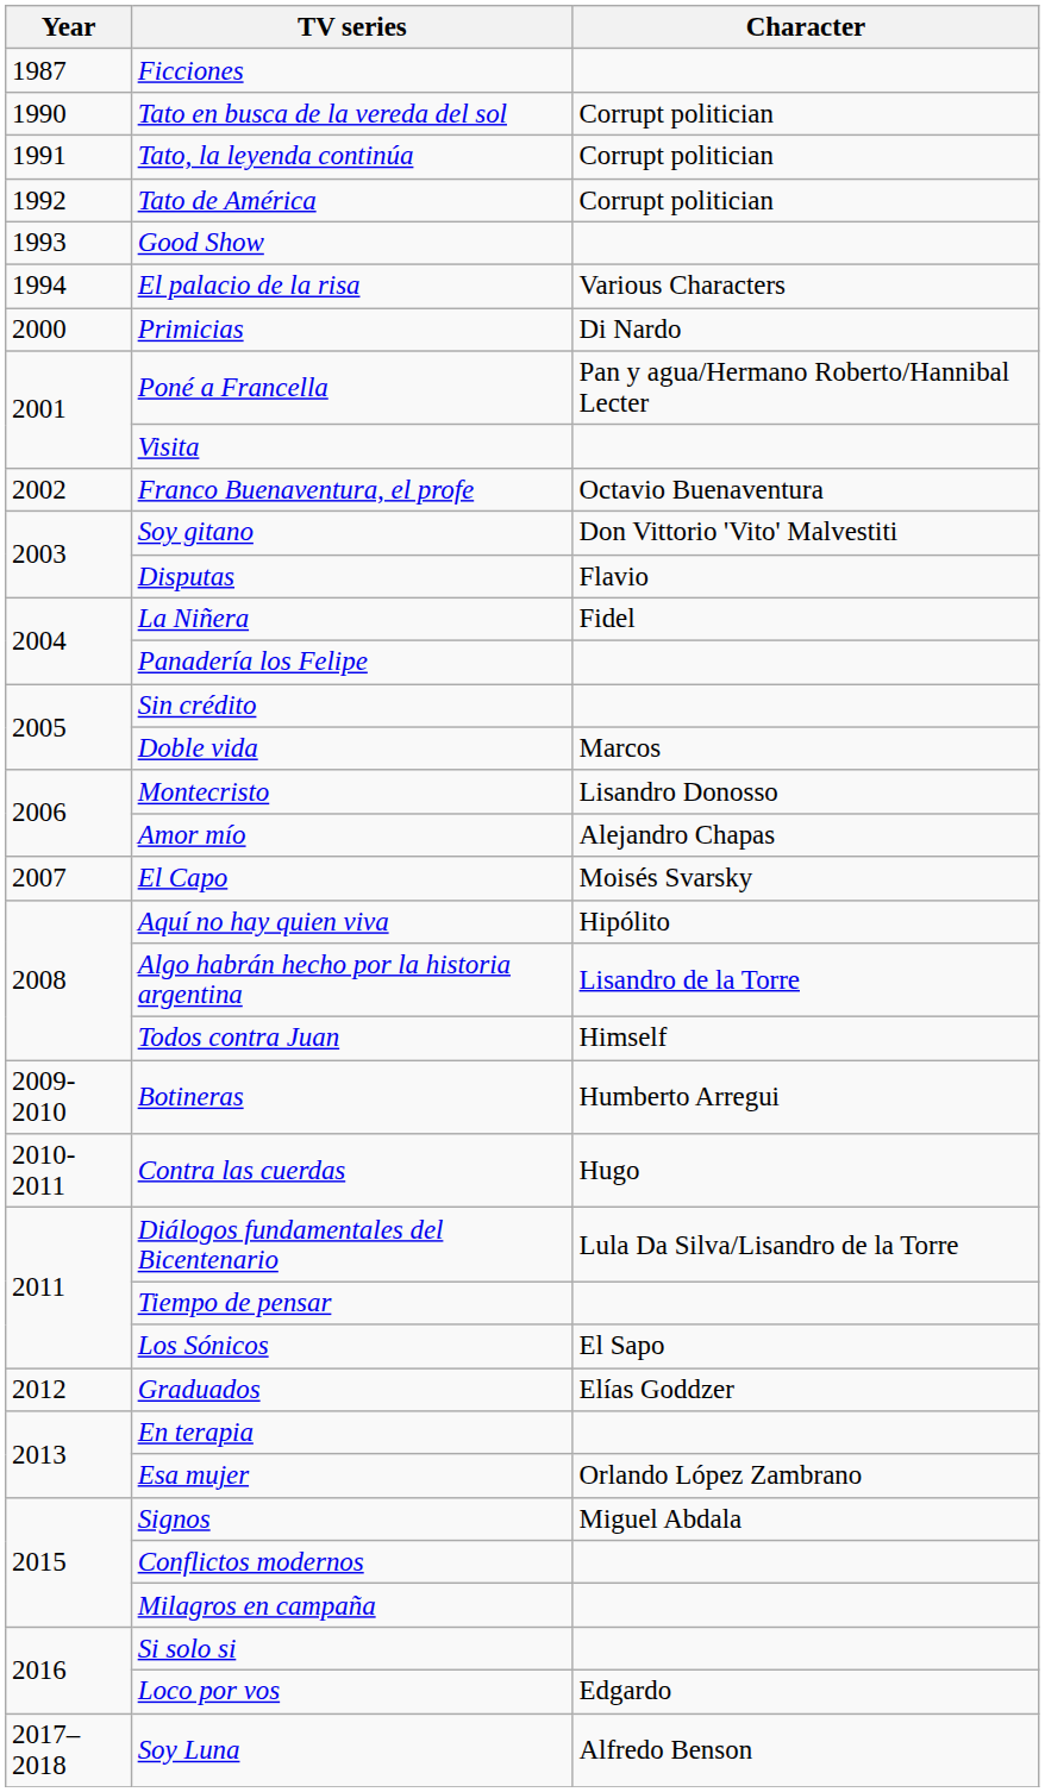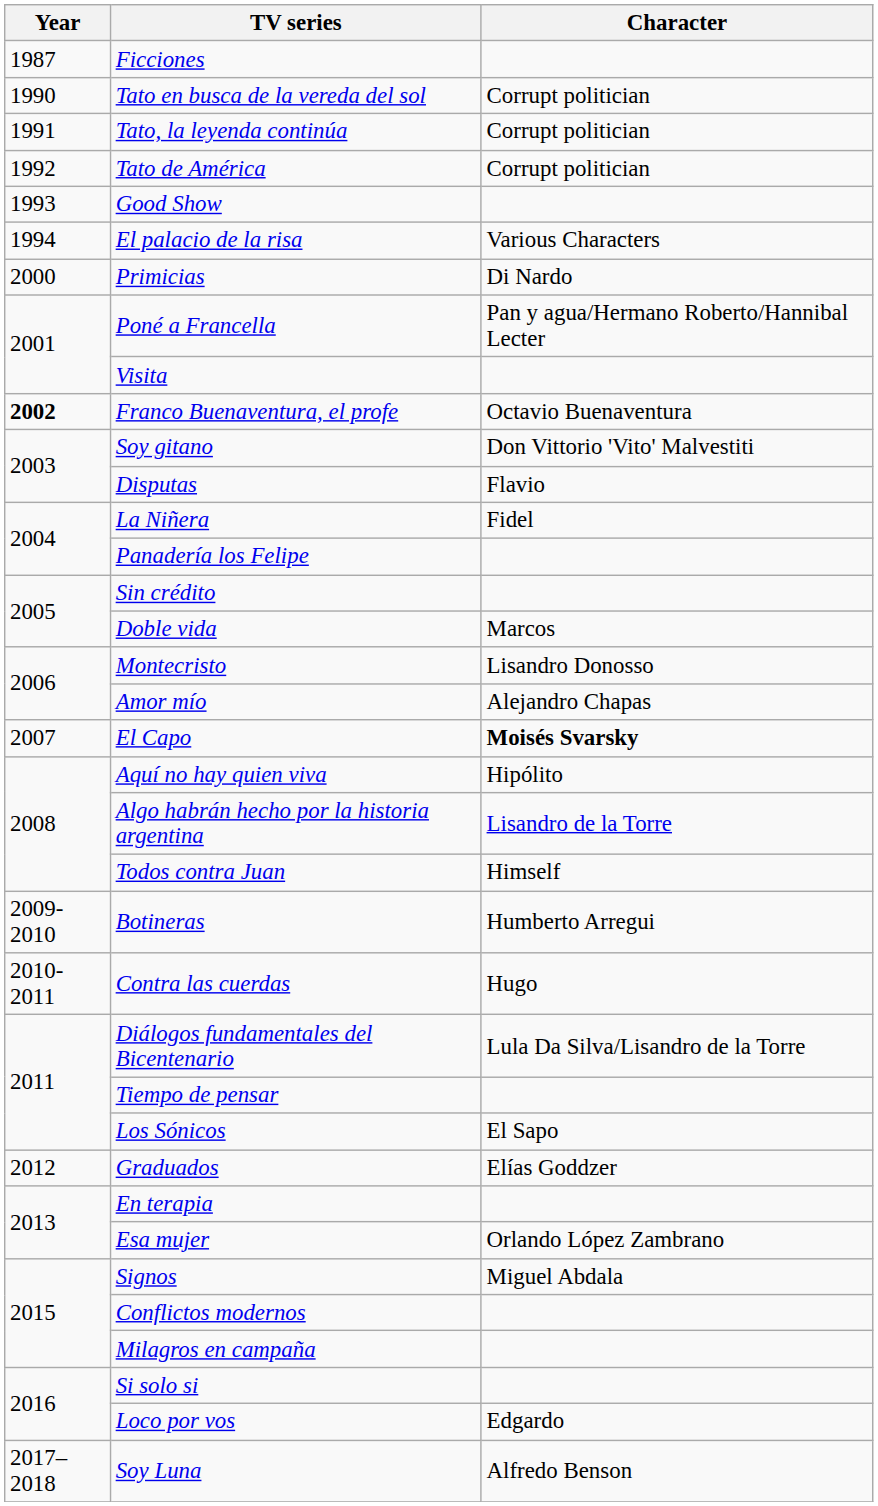Franco Buenaventura, el profe | Year: normal -> bold
El Capo | Character: normal -> bold
